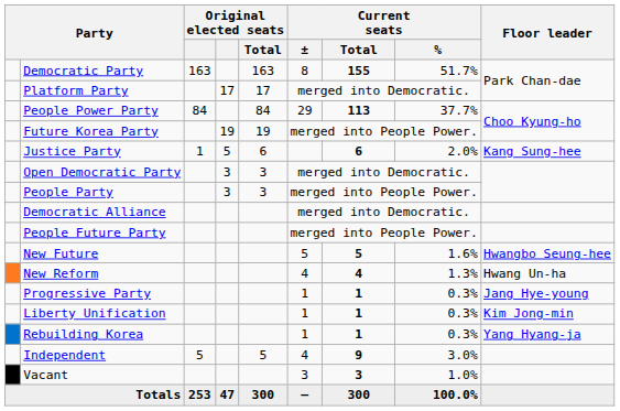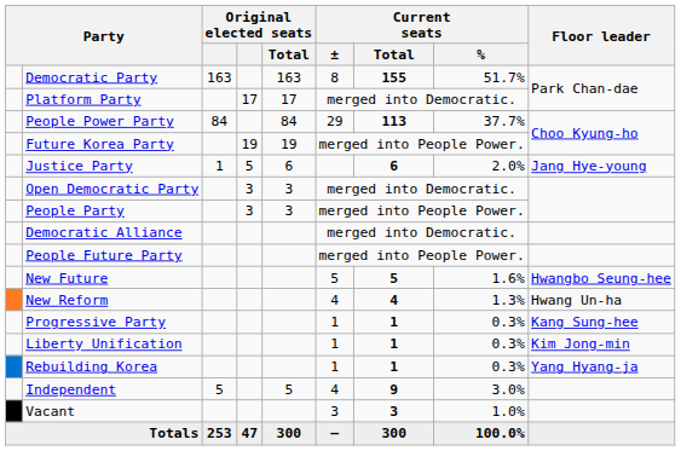Justice Party | Floor leader: Kang Sung-hee -> Jang Hye-young
Progressive Party | Floor leader: Jang Hye-young -> Kang Sung-hee
